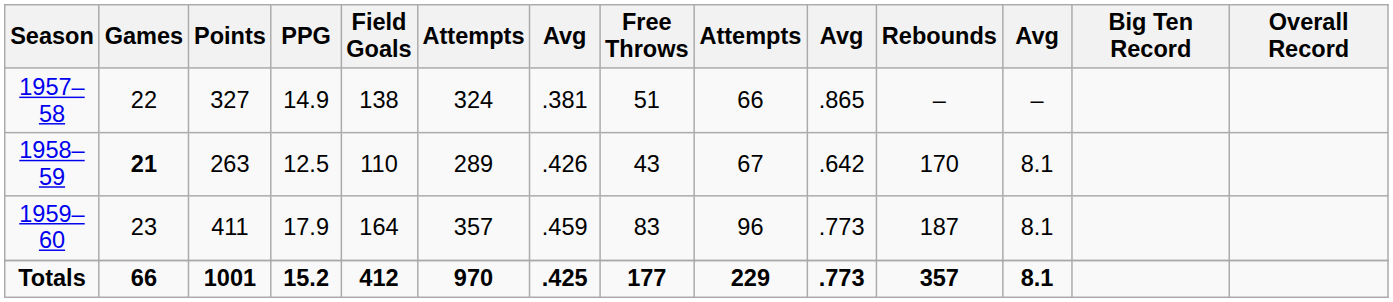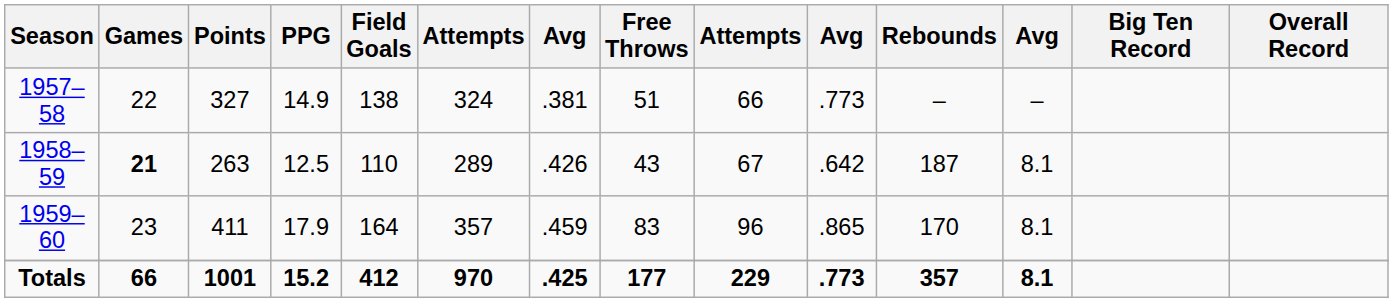1957–58 | column 10: .865 -> .773
1958–59 | Rebounds: 170 -> 187
1959–60 | column 10: .773 -> .865
1959–60 | Rebounds: 187 -> 170
